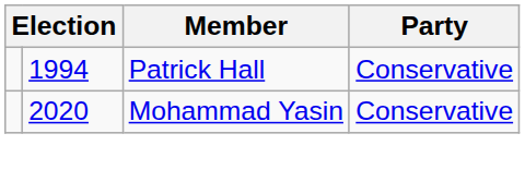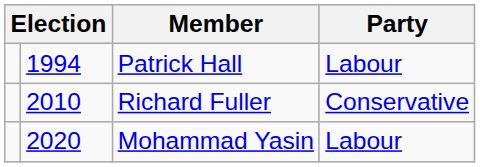Patrick Hall | Party: Conservative -> Labour
+ row: 2010 | Richard Fuller | Conservative
Mohammad Yasin | Party: Conservative -> Labour
